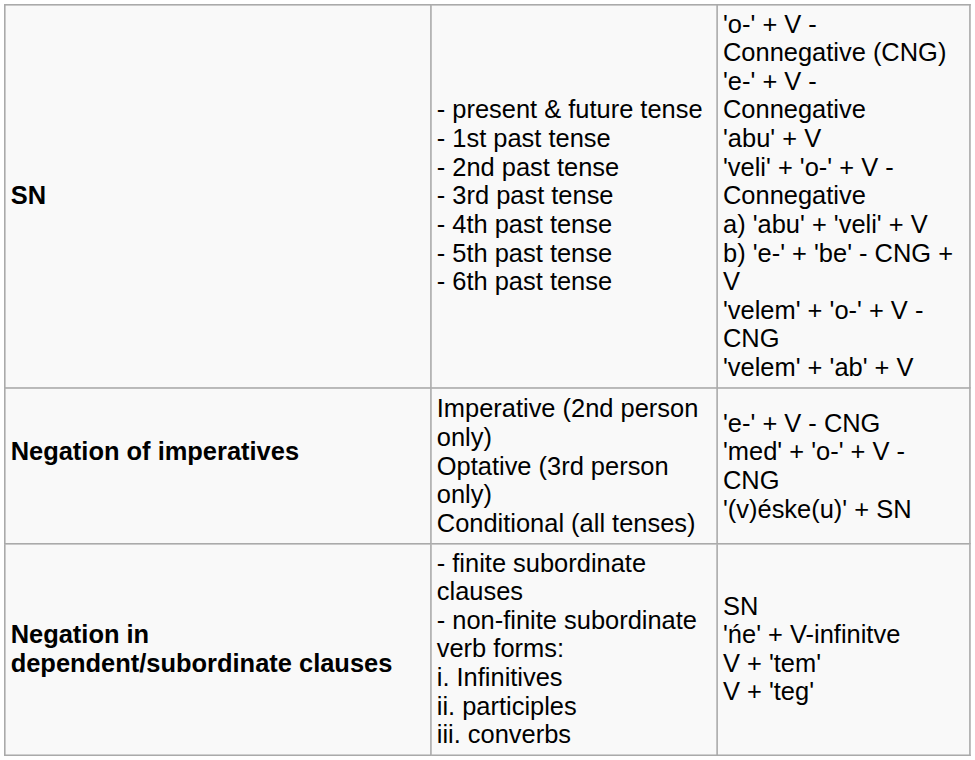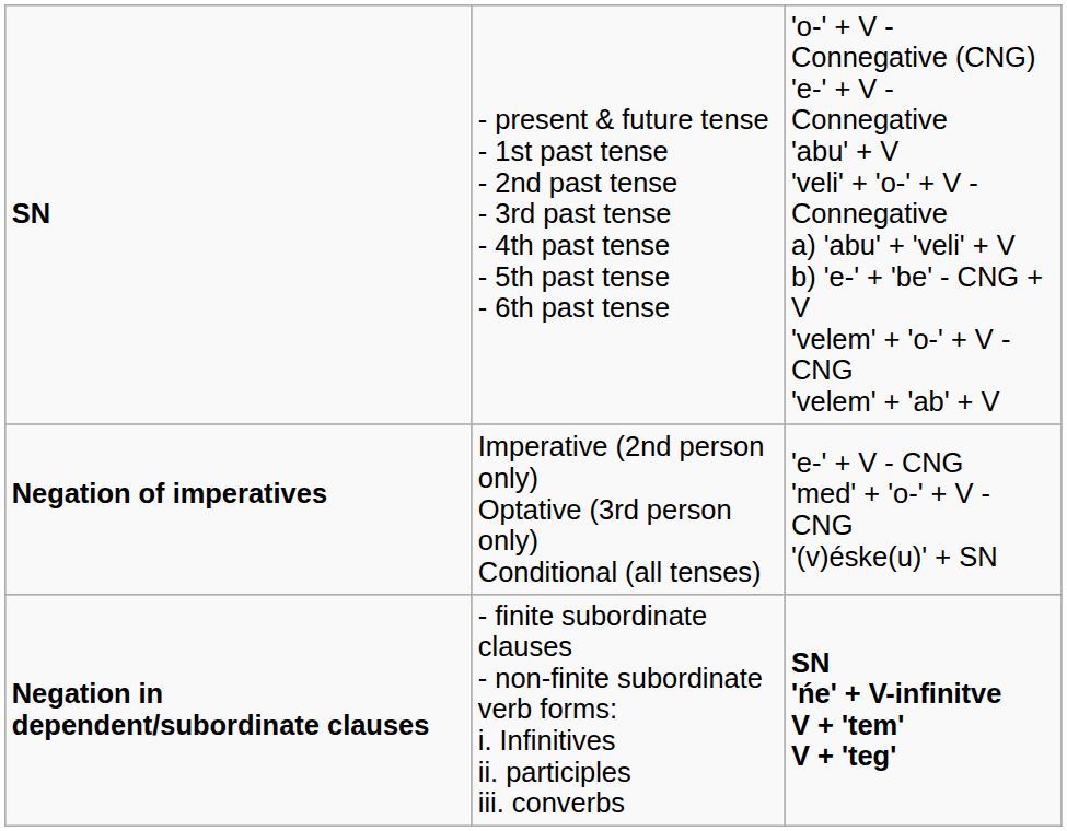Negation in dependent/subordinate clauses | column 3: normal -> bold
